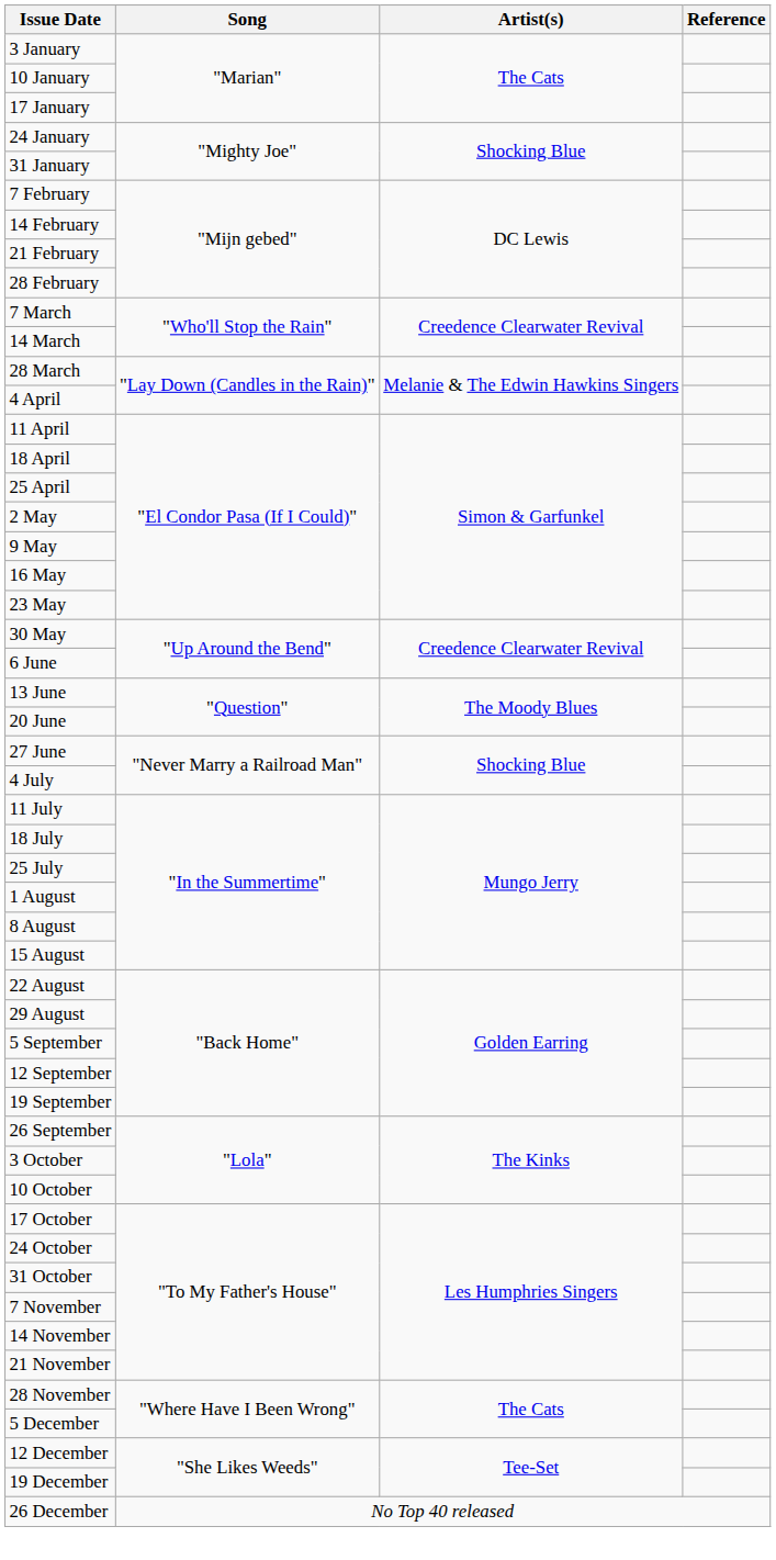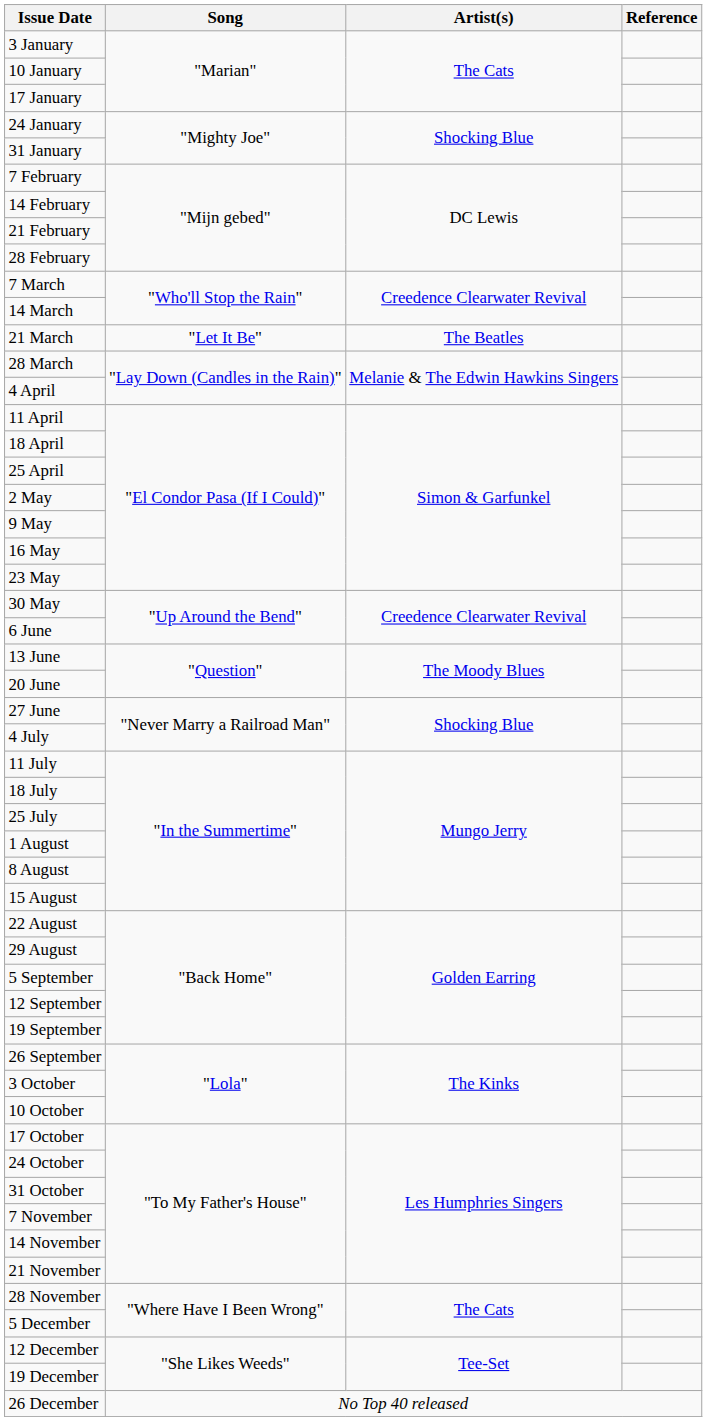+ row: 21 March | "Let It Be" | The Beatles
